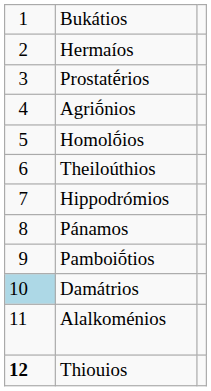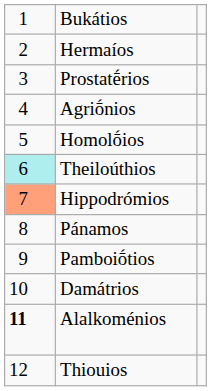Theiloúthios | column 1: no background -> paleturquoise background
Hippodrómios | column 1: no background -> lightsalmon background
Damátrios | column 1: lightblue background -> no background
Alalkoménios | column 1: normal -> bold
Thiouios | column 1: bold -> normal
